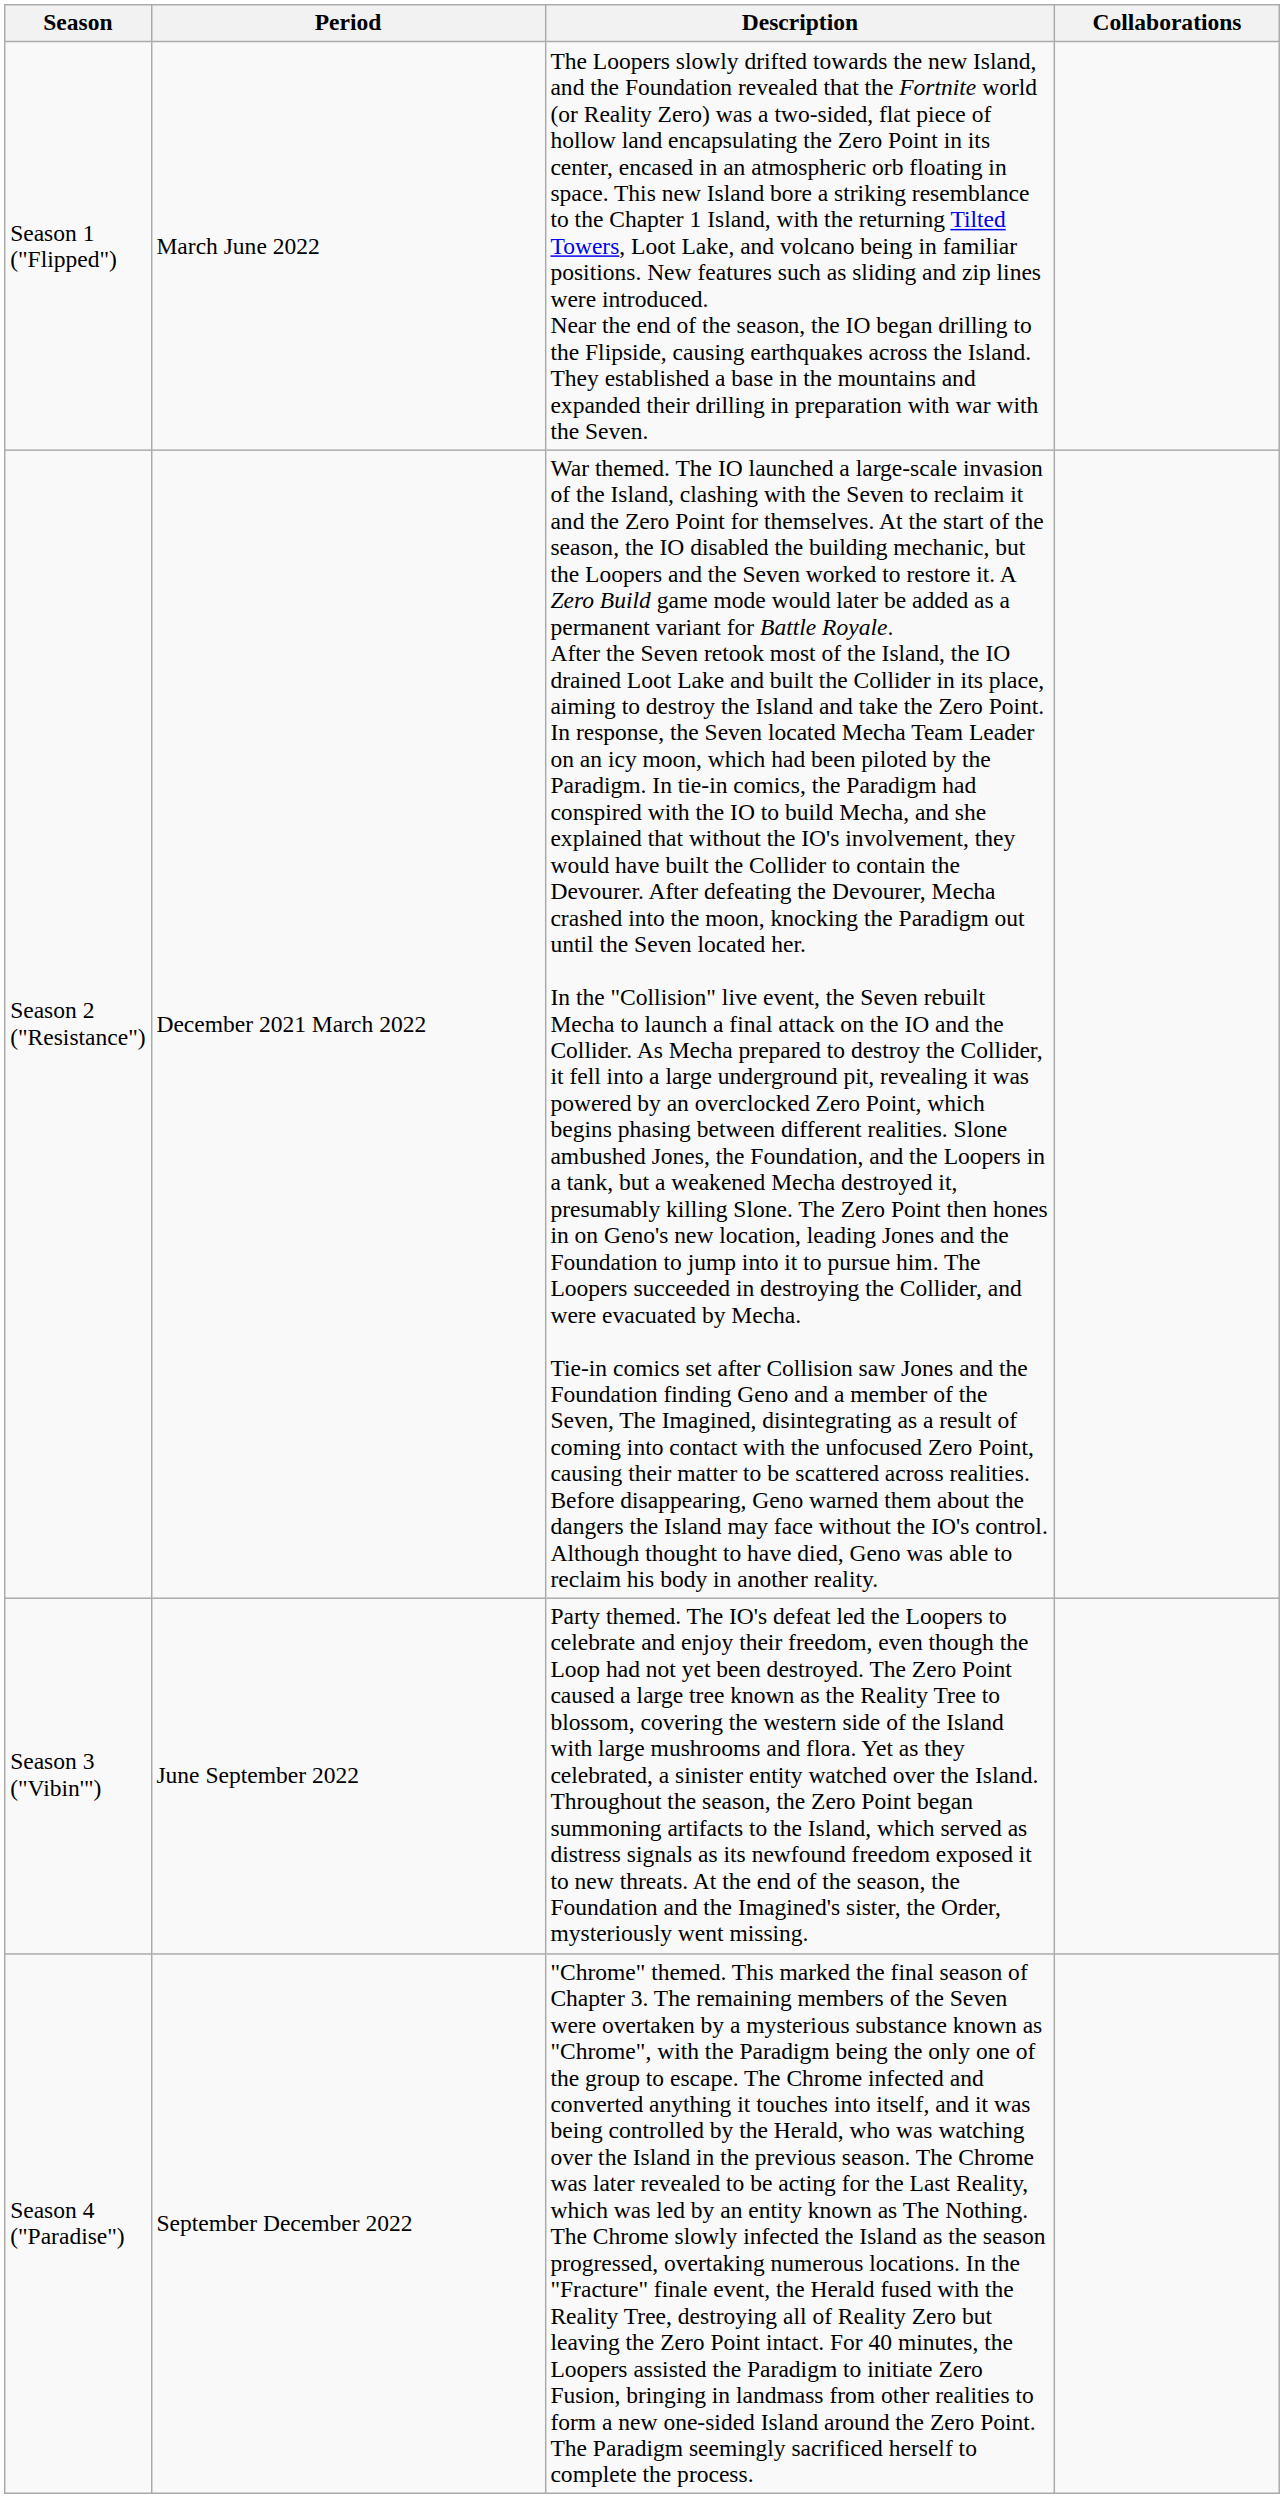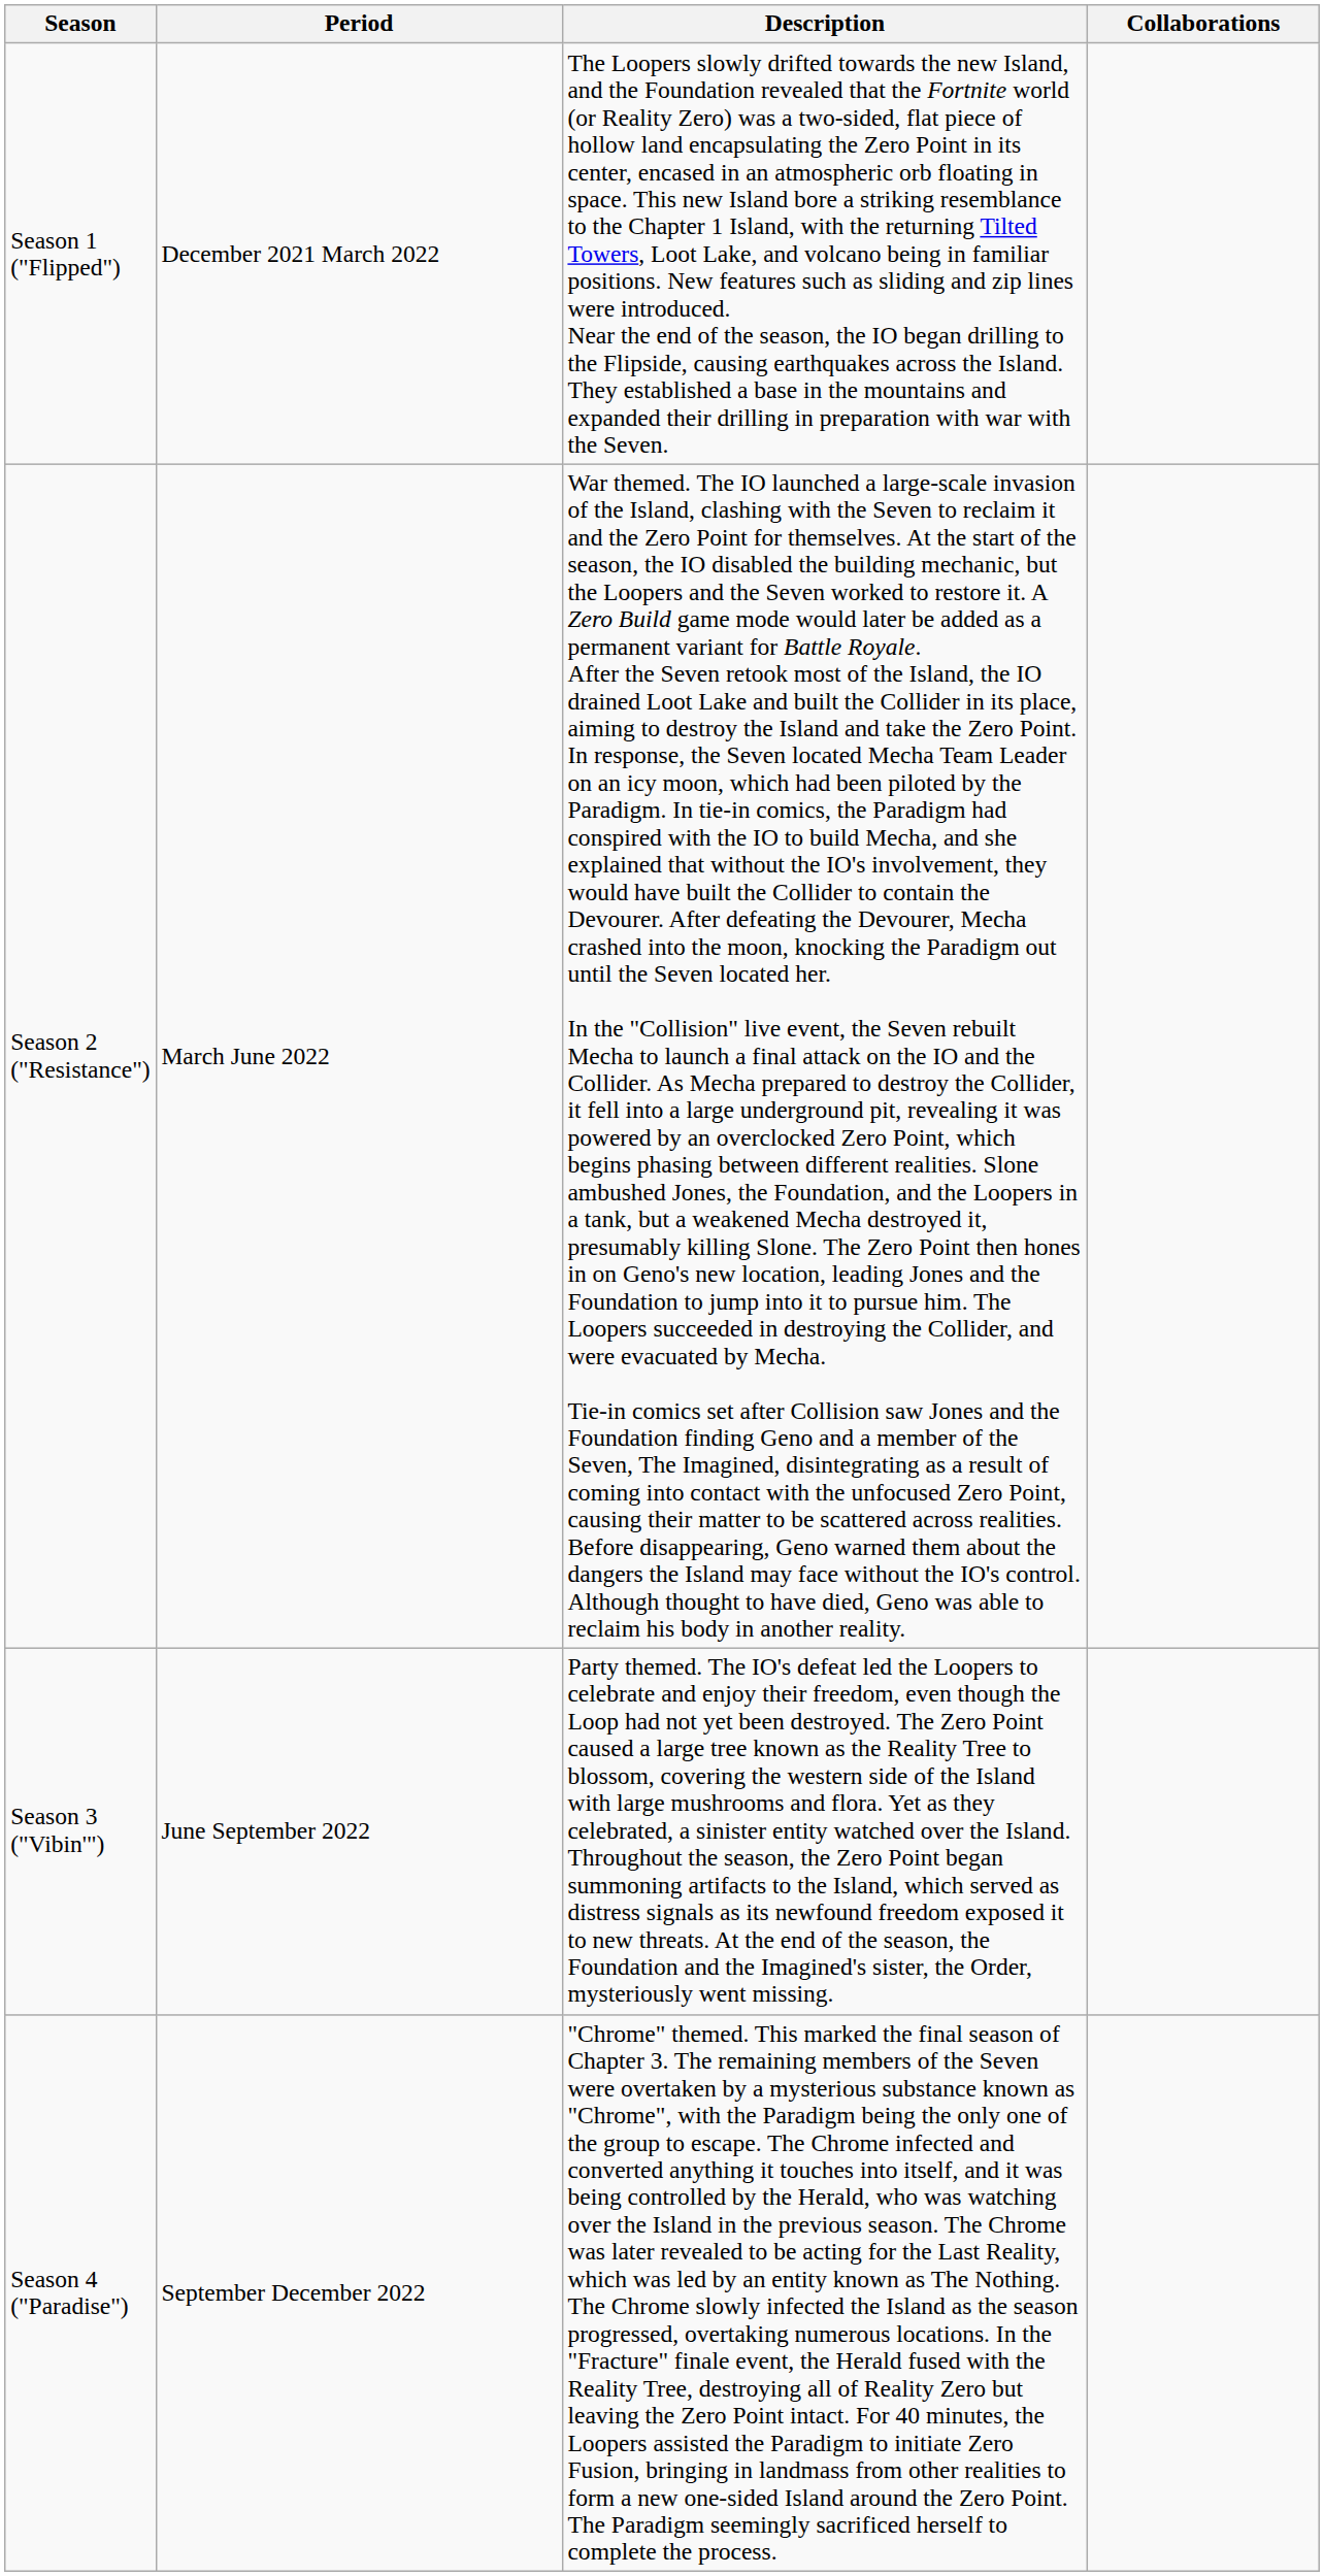Season 1 ("Flipped") | Period: March June 2022 -> December 2021 March 2022
Season 2 ("Resistance") | Period: December 2021 March 2022 -> March June 2022
